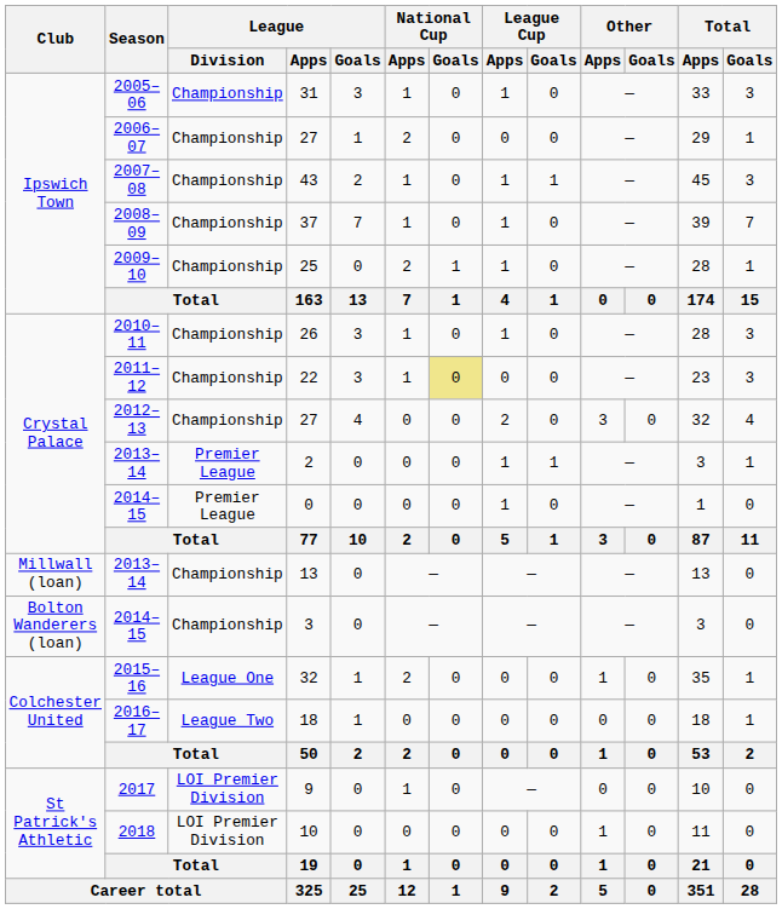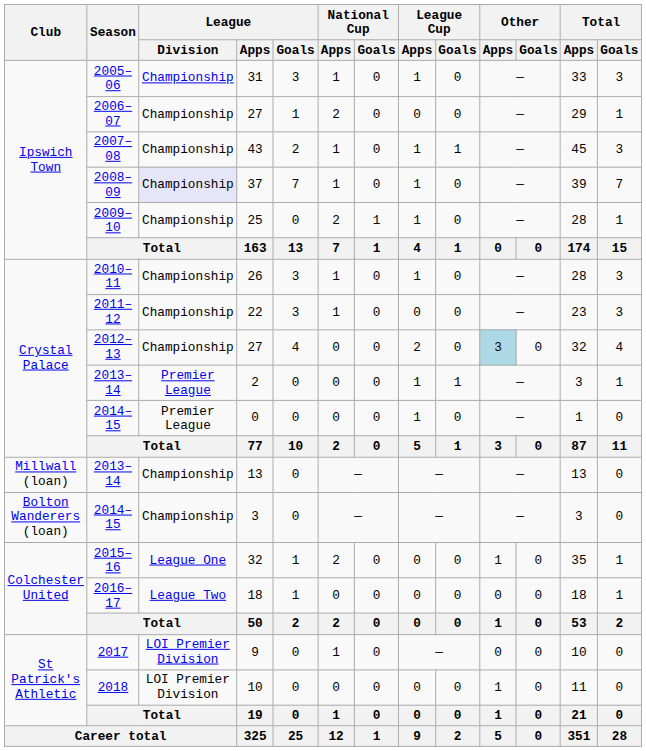37 | League / Division: no background -> lavender background
22 | National Cup / Goals: khaki background -> no background
2012–13 / 27 | Other / Apps: no background -> lightblue background
